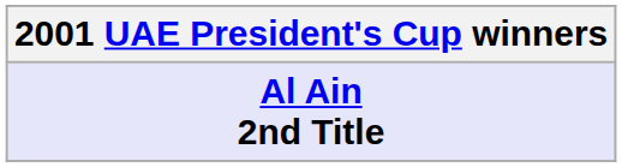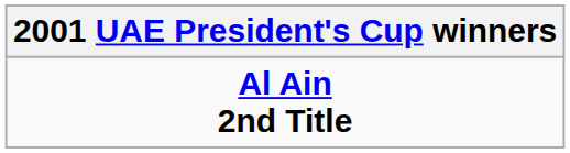row 2 | column 1: lavender background -> no background
